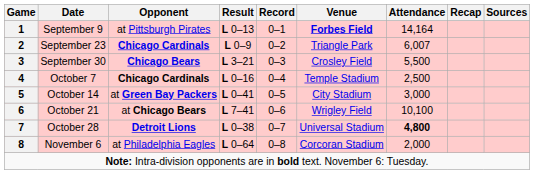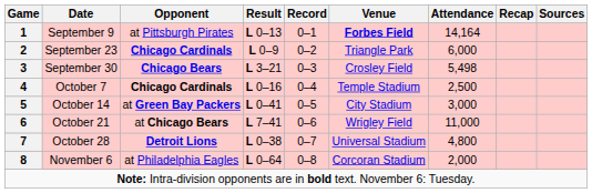September 23 | Attendance: 6,007 -> 6,000
September 30 | Attendance: 5,500 -> 5,498
October 21 | Attendance: 10,100 -> 11,000
October 28 | Attendance: bold -> normal
